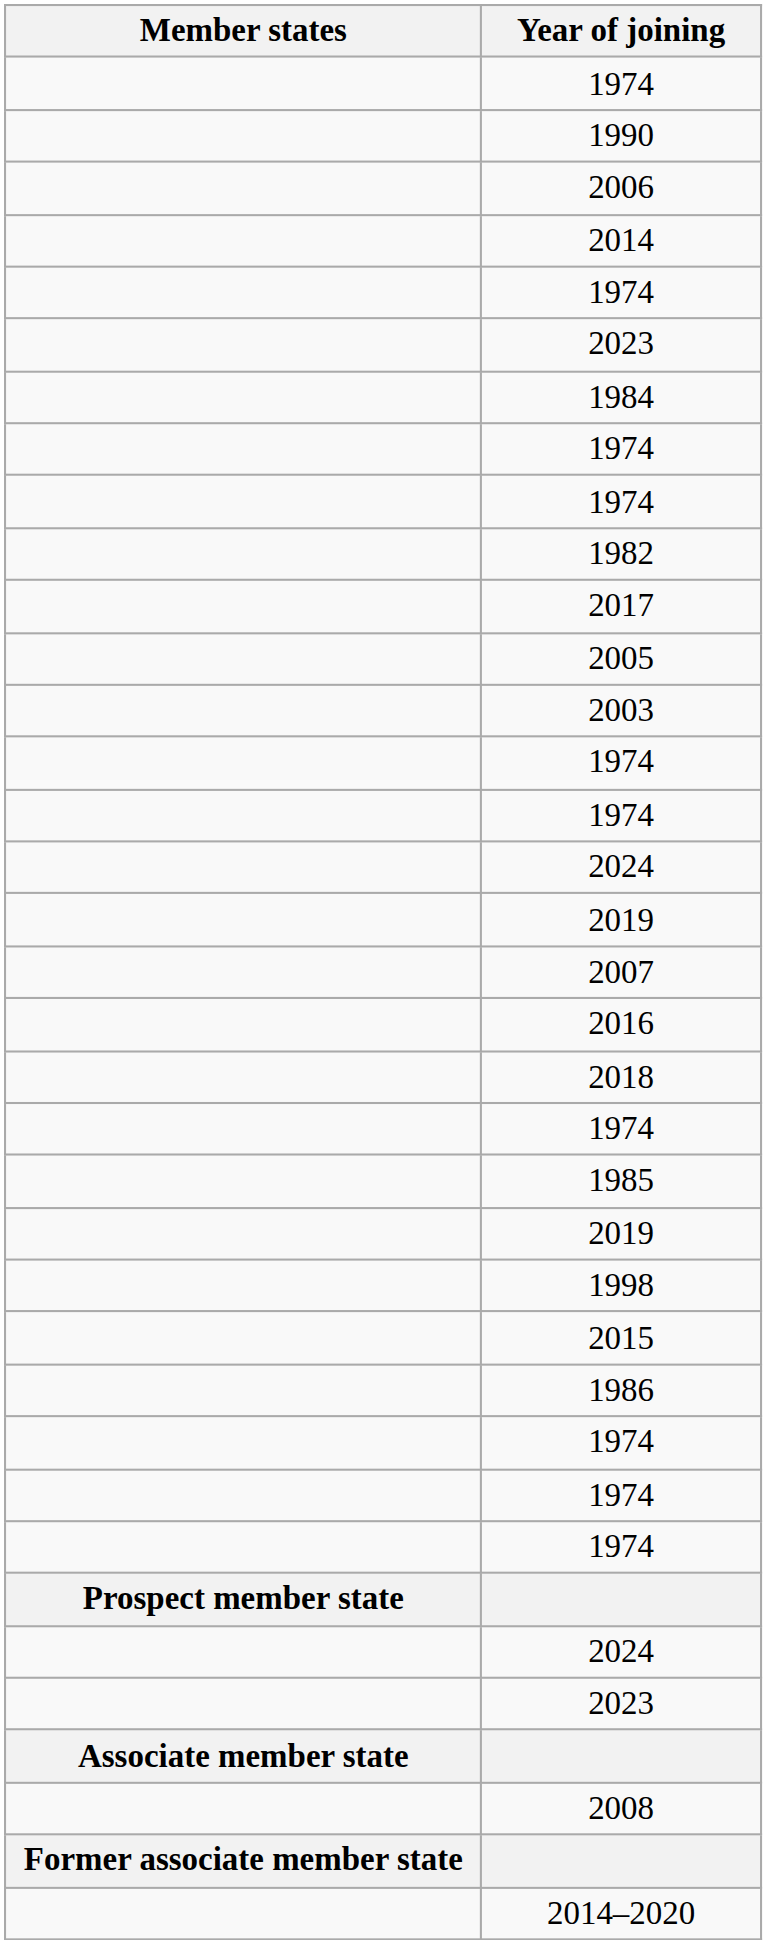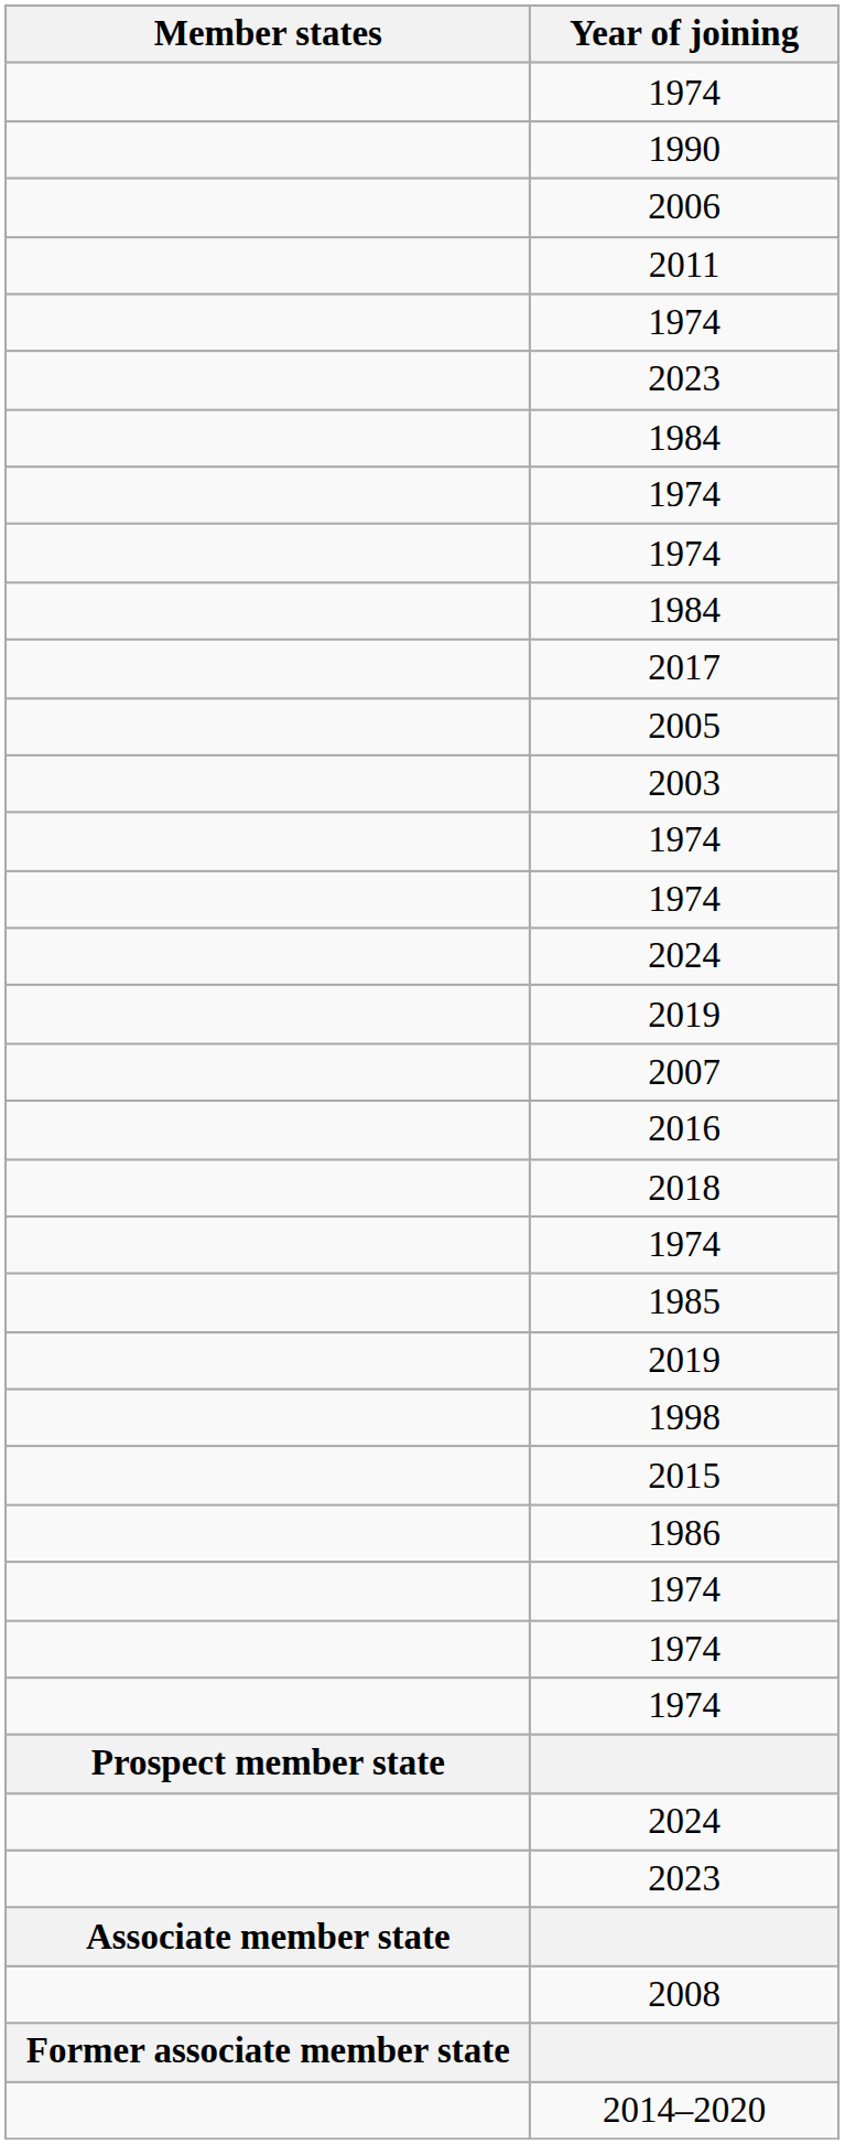row 5 | Year of joining: 2014 -> 2011
row 11 | Year of joining: 1982 -> 1984
